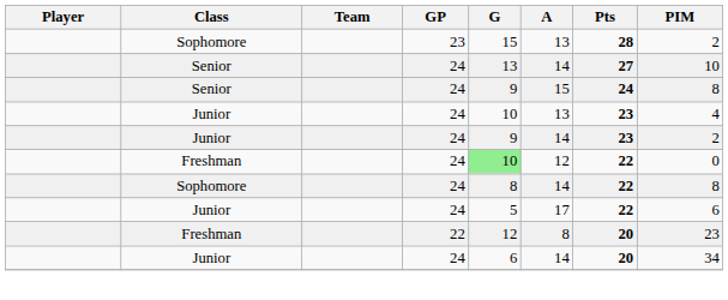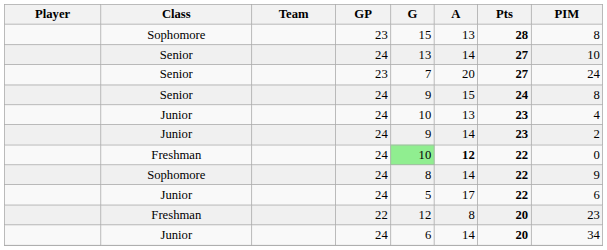Sophomore / 23 | PIM: 2 -> 8
+ row: Senior | 23 | 7 | 20 | 27 | 24
Freshman / 24 | A: normal -> bold
Sophomore / 24 | PIM: 8 -> 9
